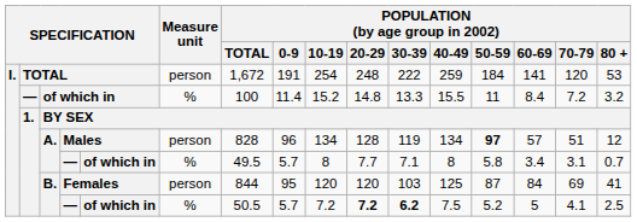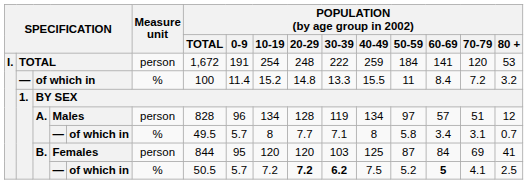Males | POPULATION (by age group in 2002) / 50-59: bold -> normal
B. / — | POPULATION (by age group in 2002) / 60-69: normal -> bold
